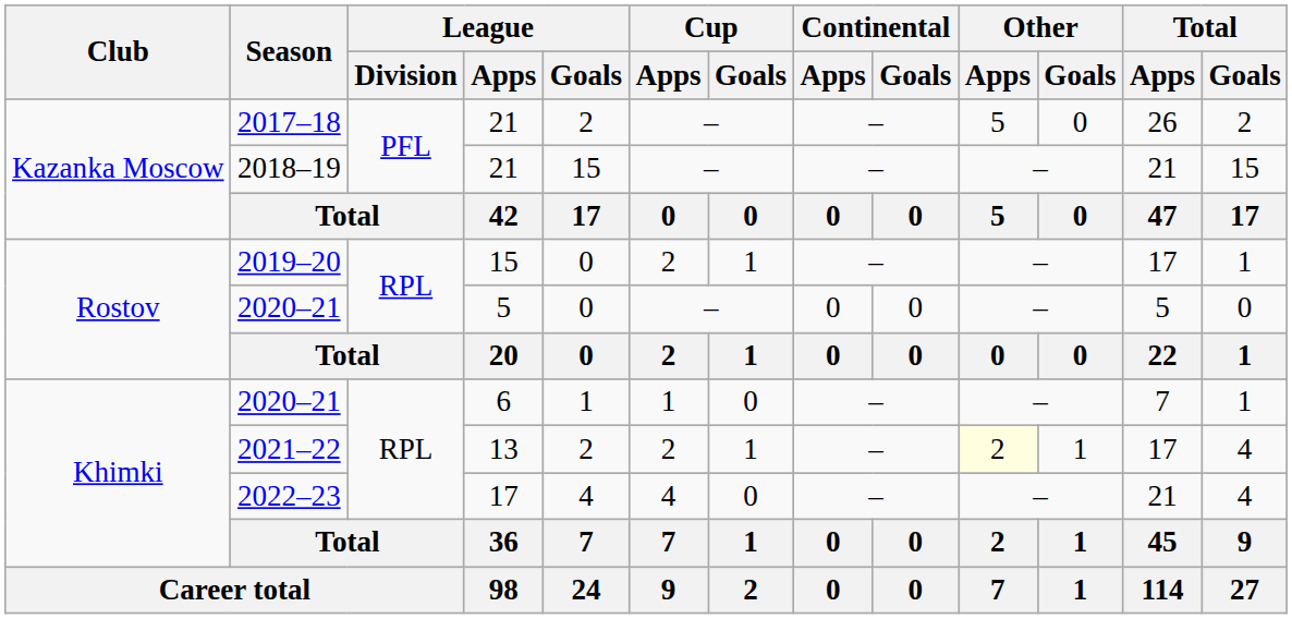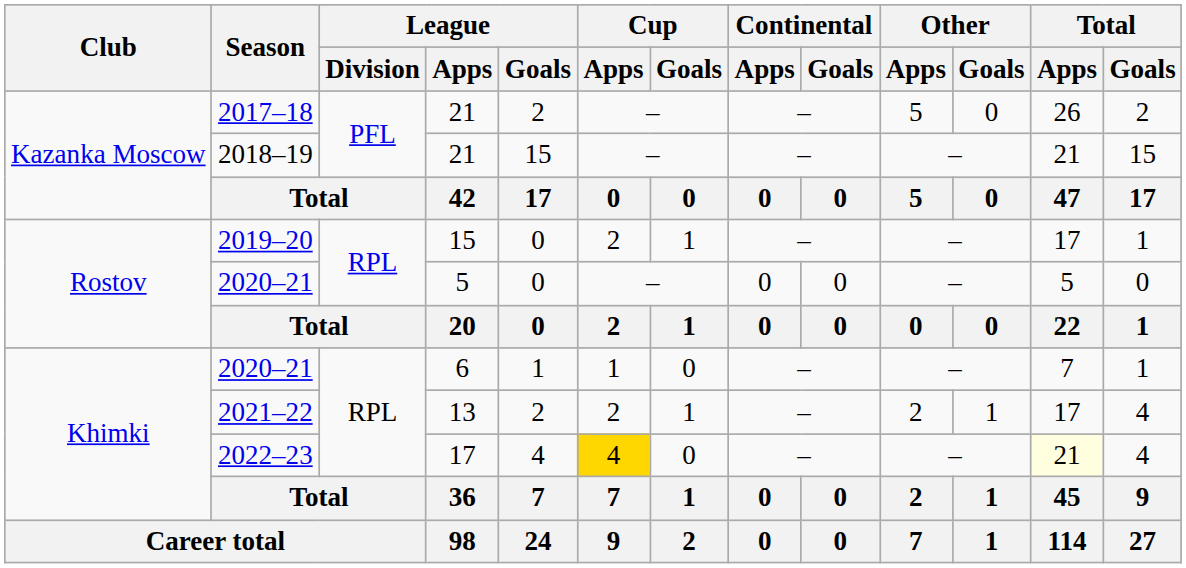2021–22 | Other / Apps: lightyellow background -> no background
2022–23 | Cup / Apps: no background -> gold background
2022–23 | Total / Apps: no background -> lightyellow background
